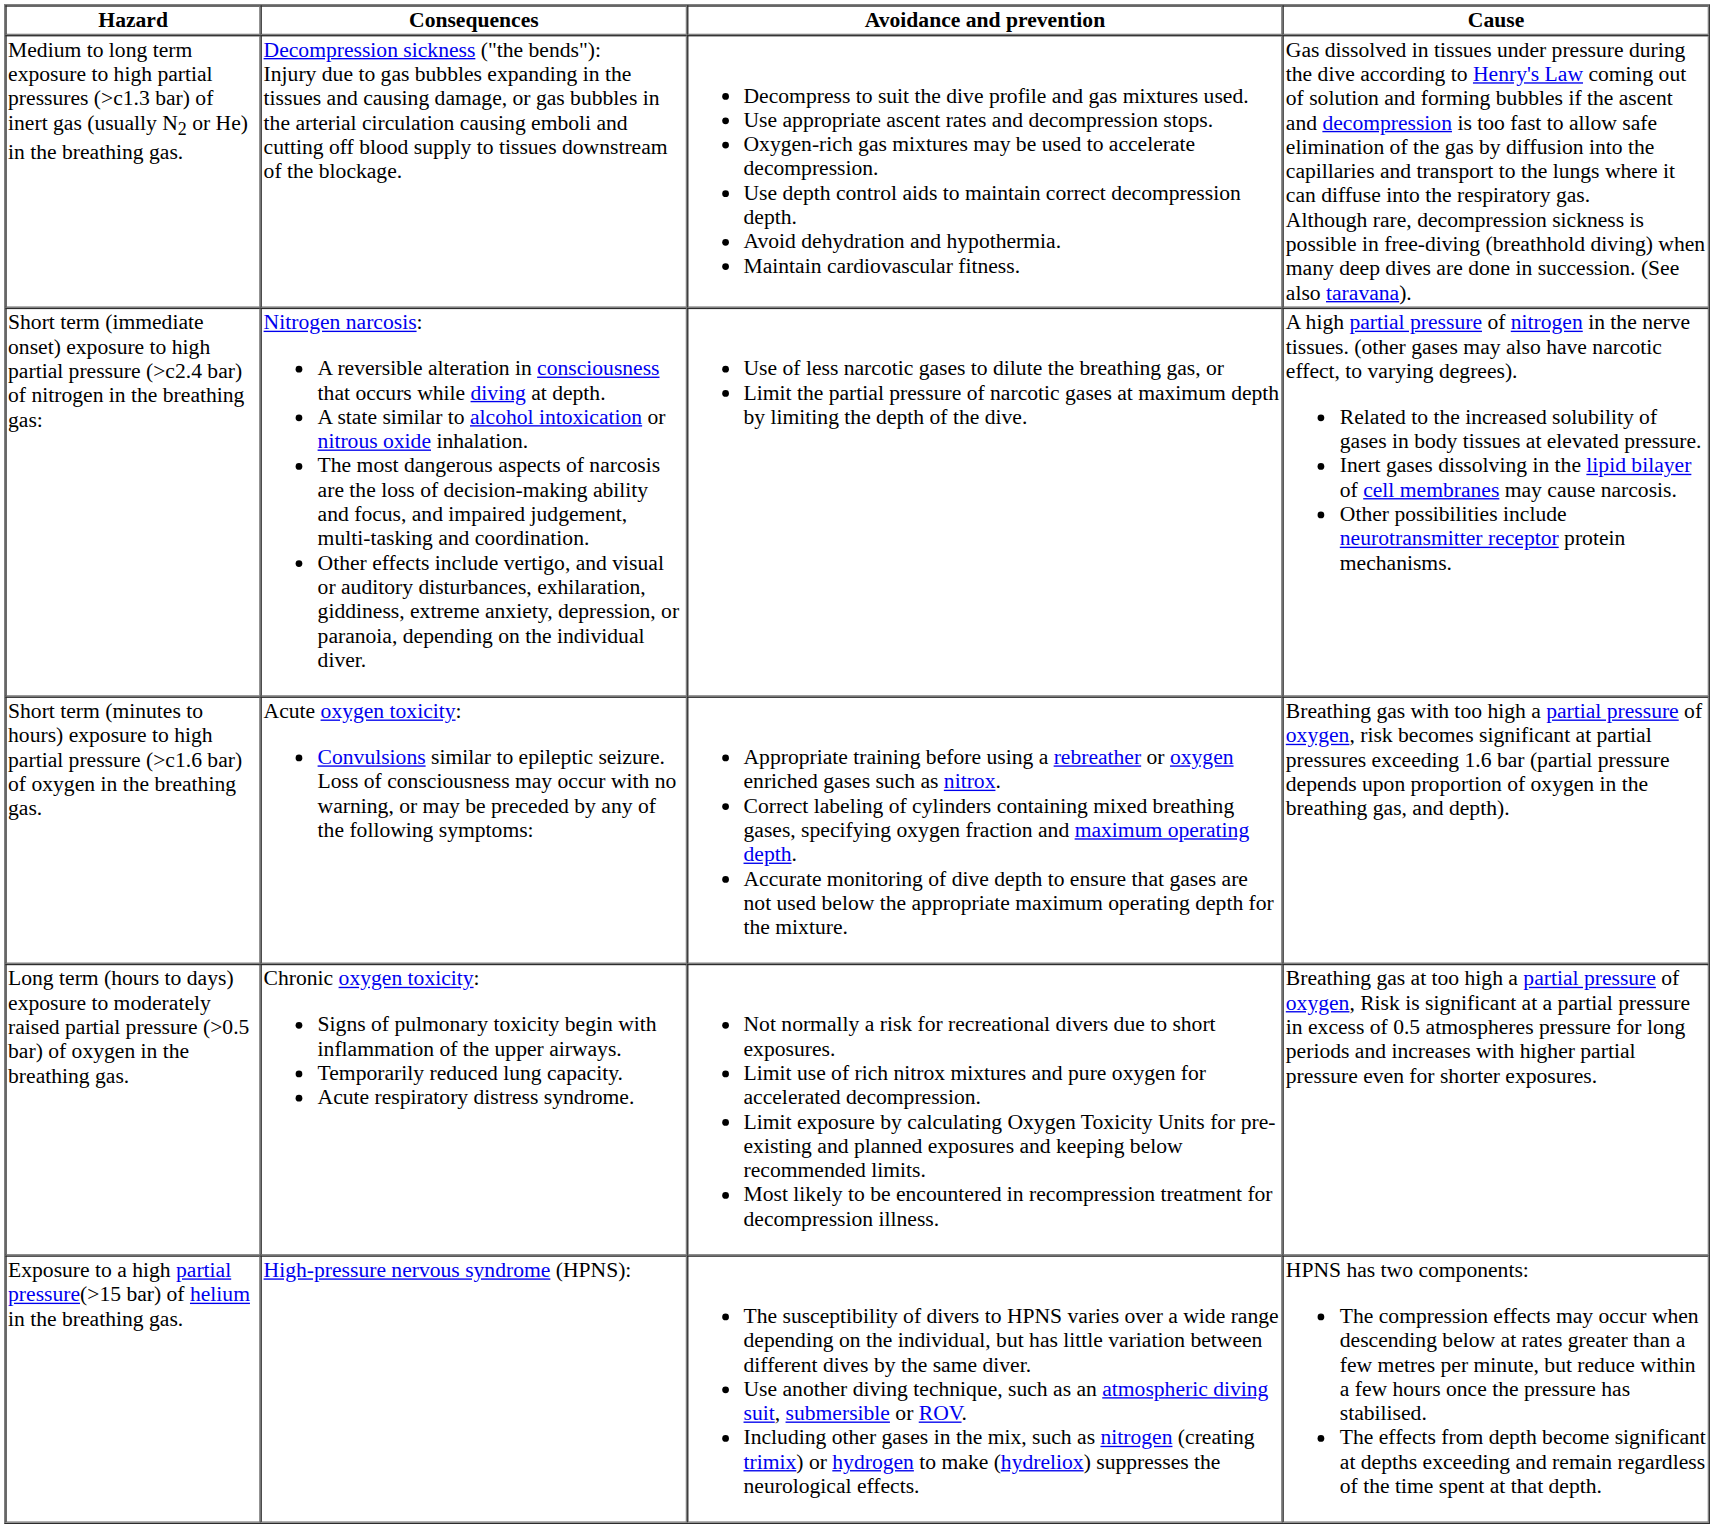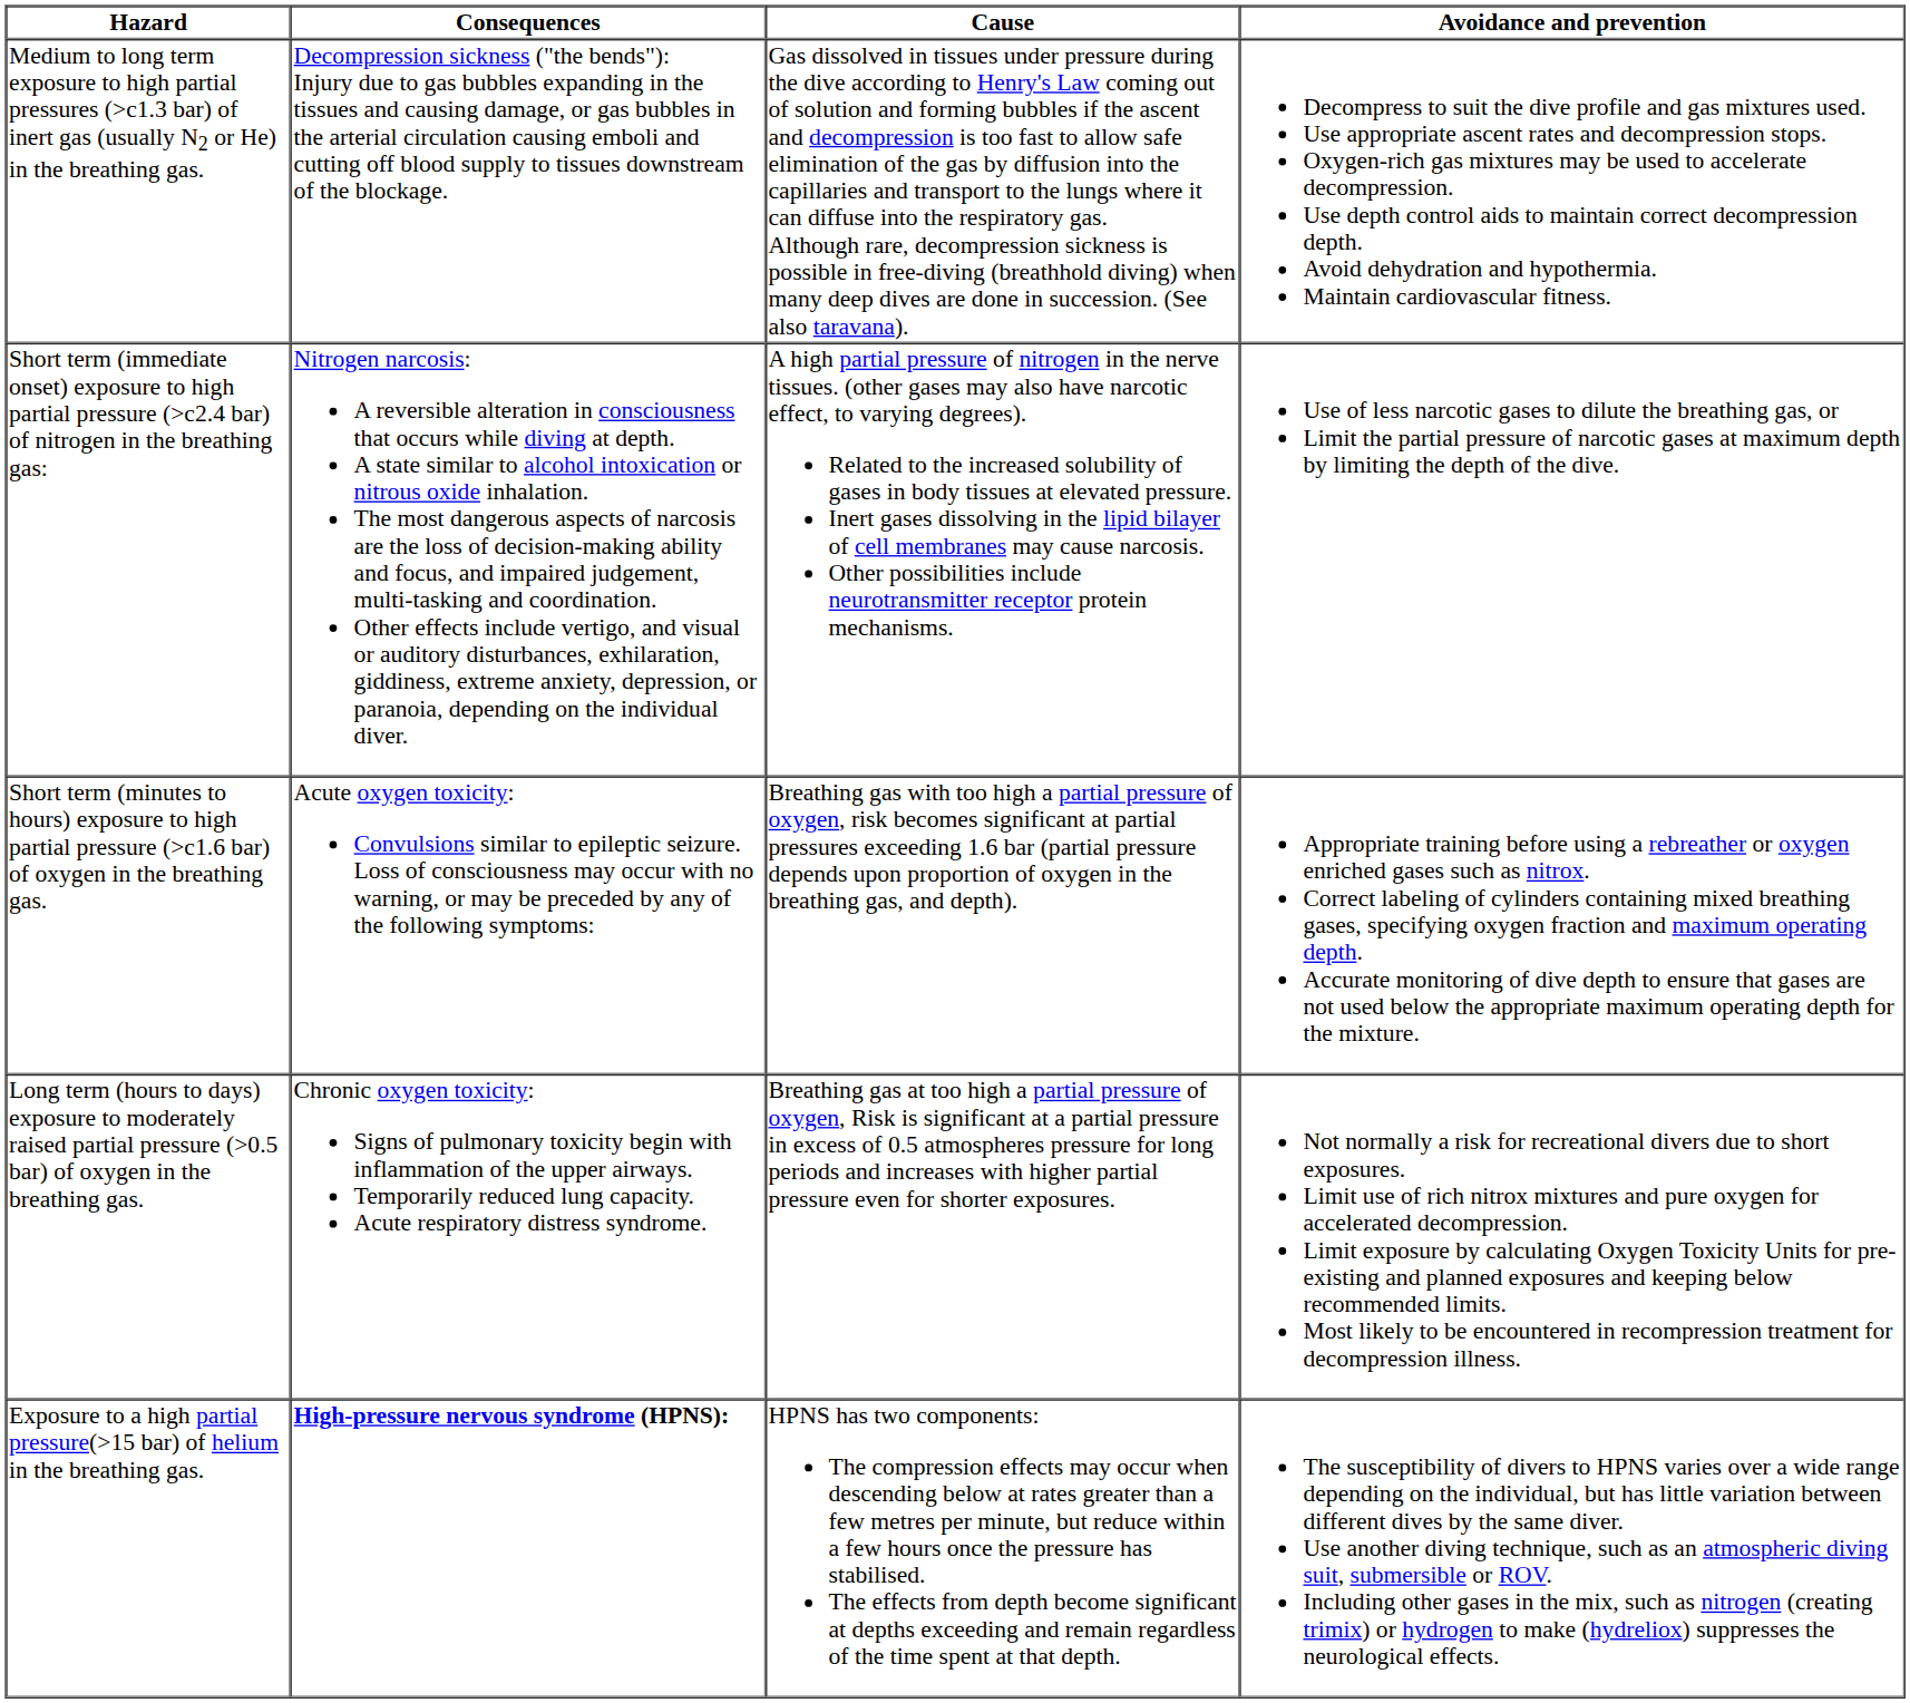columns swapped: Cause <-> Avoidance and prevention
row 6 | Consequences: normal -> bold
